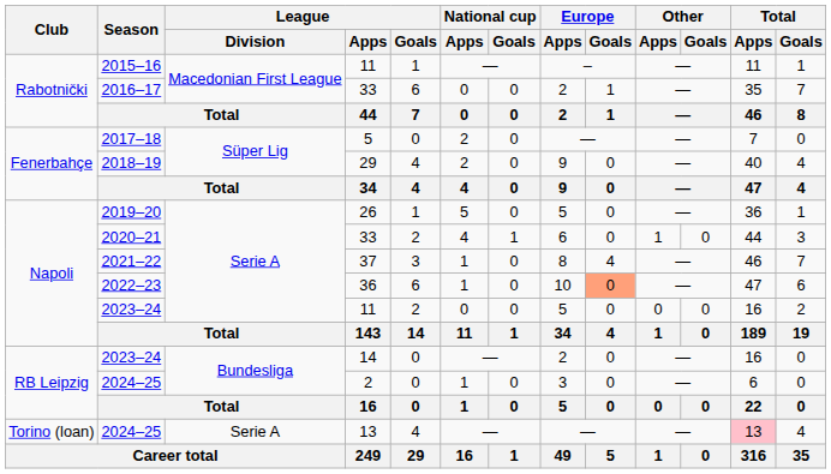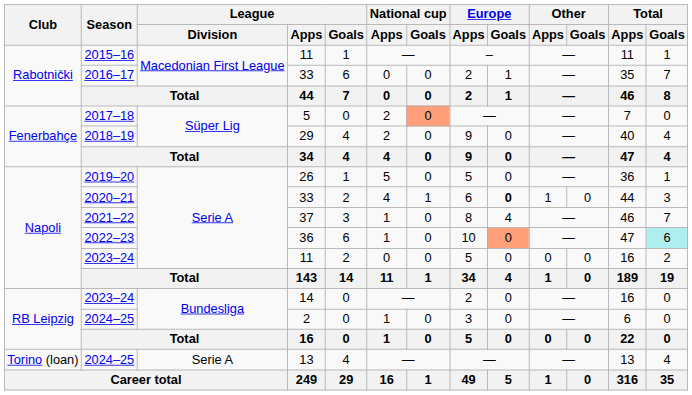2017–18 | National cup / Goals: no background -> lightsalmon background
2020–21 | Europe / Goals: normal -> bold
2022–23 | Total / Goals: no background -> paleturquoise background
2024–25 / 13 | Total / Apps: pink background -> no background
